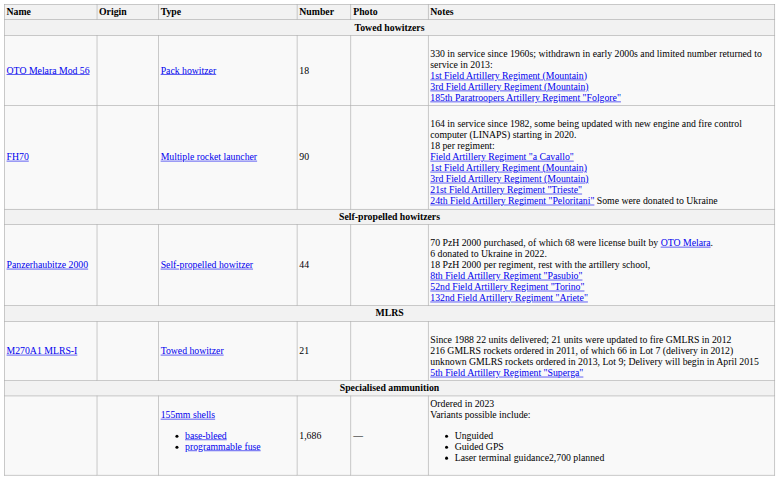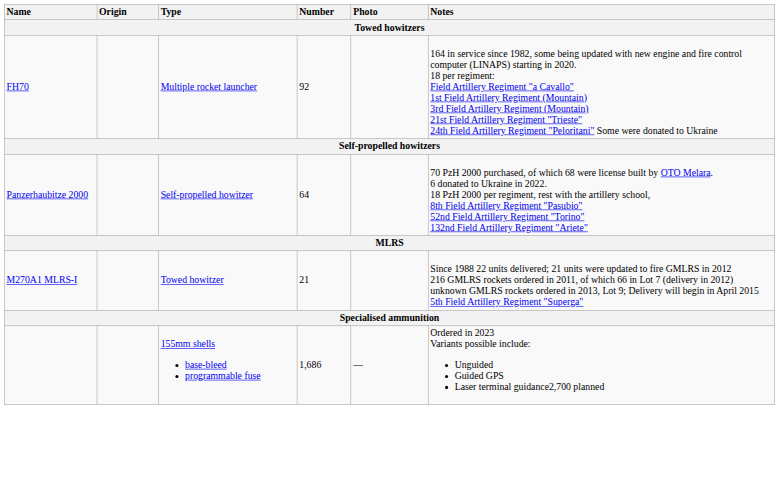- row: OTO Melara Mod 56 | Pack howitzer | 18 | 330 in service since 1960s; withdrawn in early 2000s and limited number returned to service in 2013: 1st Field Artillery Regiment (Mountain) 3rd Field Artillery Regiment (Mountain) 185th Paratroopers Artillery Regiment "Folgore"
FH70 | Number: 90 -> 92
Panzerhaubitze 2000 | Number: 44 -> 64
